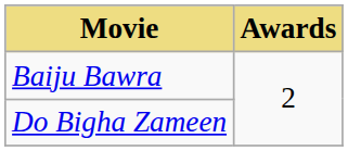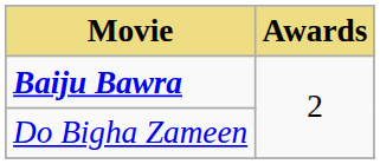Baiju Bawra | Movie: normal -> bold
